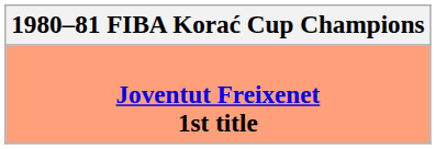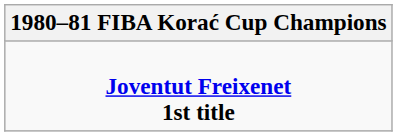row 2 | column 1: lightsalmon background -> no background
